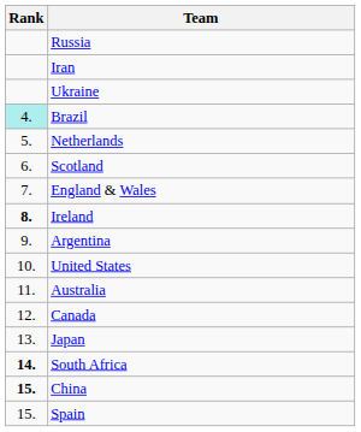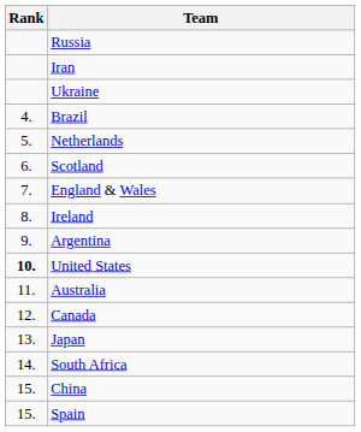Brazil | Rank: paleturquoise background -> no background
Ireland | Rank: bold -> normal
United States | Rank: normal -> bold
South Africa | Rank: bold -> normal
China | Rank: bold -> normal
